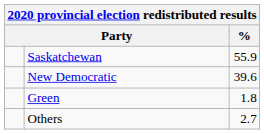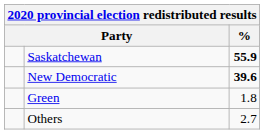Saskatchewan | %: normal -> bold
New Democratic | %: normal -> bold
